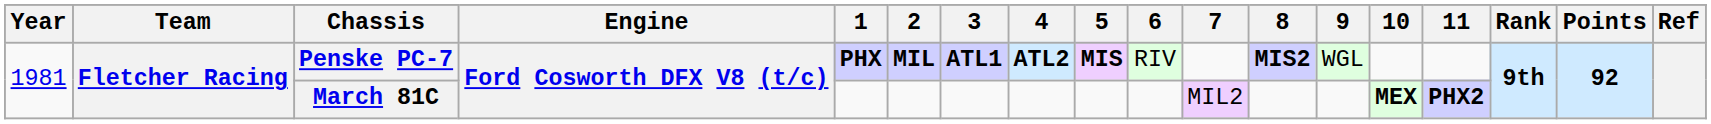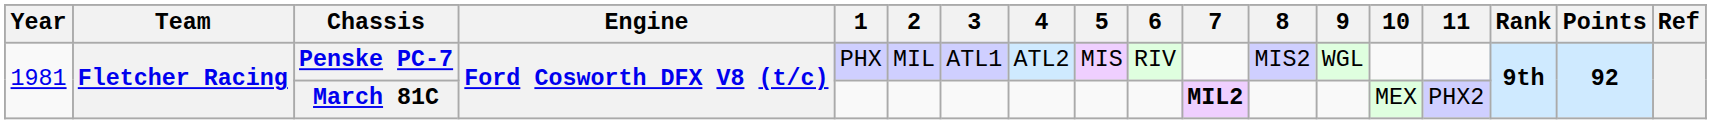Penske PC-7 | 1: bold -> normal
Penske PC-7 | 2: bold -> normal
Penske PC-7 | 3: bold -> normal
Penske PC-7 | 4: bold -> normal
Penske PC-7 | 5: bold -> normal
Penske PC-7 | 8: bold -> normal
March 81C | 7: normal -> bold
March 81C | 10: bold -> normal
March 81C | 11: bold -> normal
